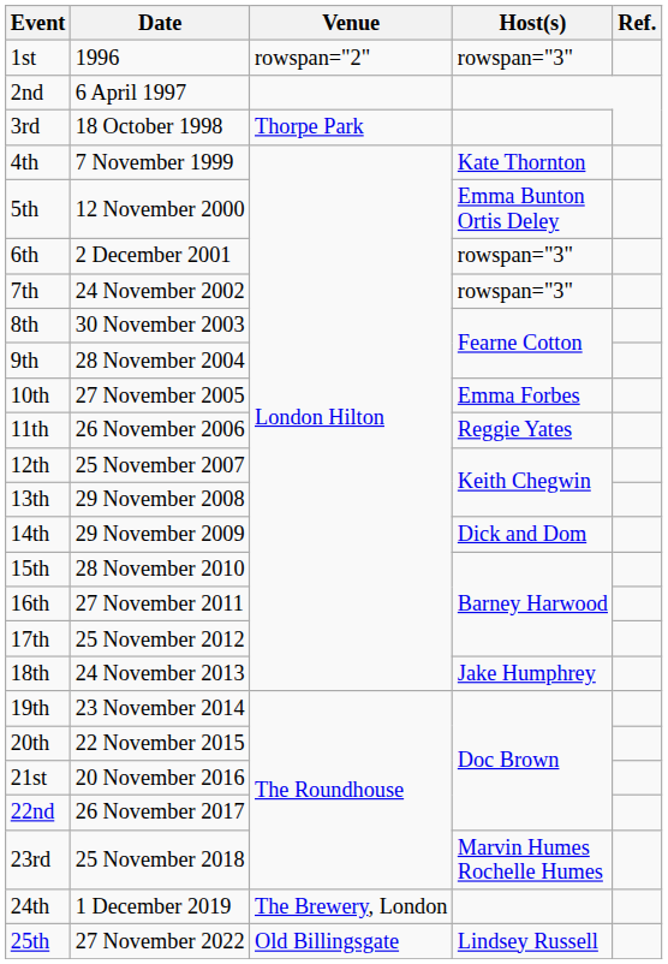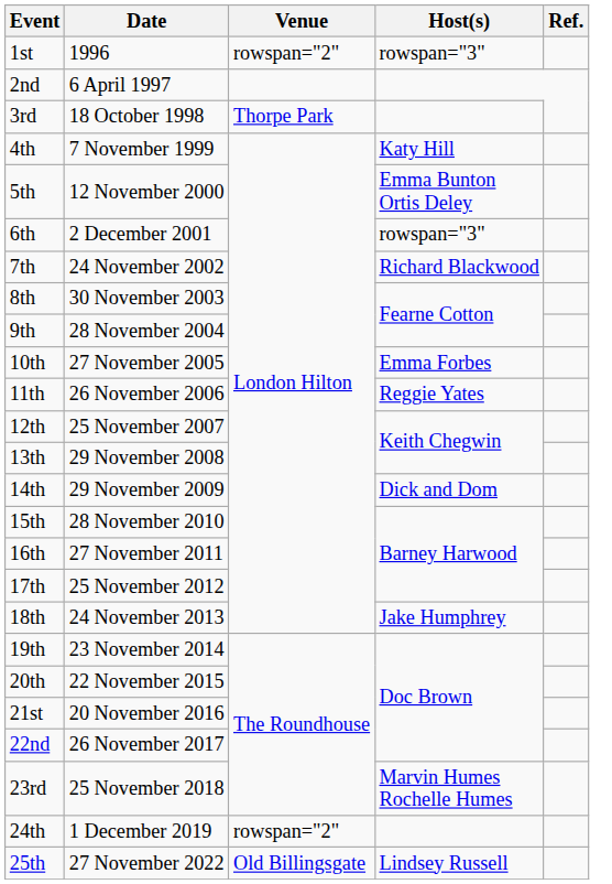4th | Host(s): Kate Thornton -> Katy Hill
7th | Host(s): rowspan="3" -> Richard Blackwood
24th | Venue: The Brewery, London -> rowspan="2"
